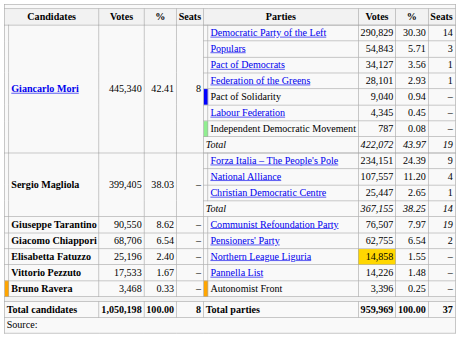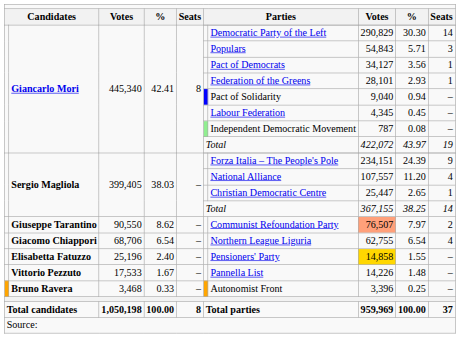Giuseppe Tarantino | column 8: no background -> lightsalmon background
Giuseppe Tarantino | column 10: 19 -> 2
Giacomo Chiappori | column 7: Pensioners' Party -> Northern League Liguria
Giacomo Chiappori | column 10: 2 -> 4
Elisabetta Fatuzzo | column 7: Northern League Liguria -> Pensioners' Party
